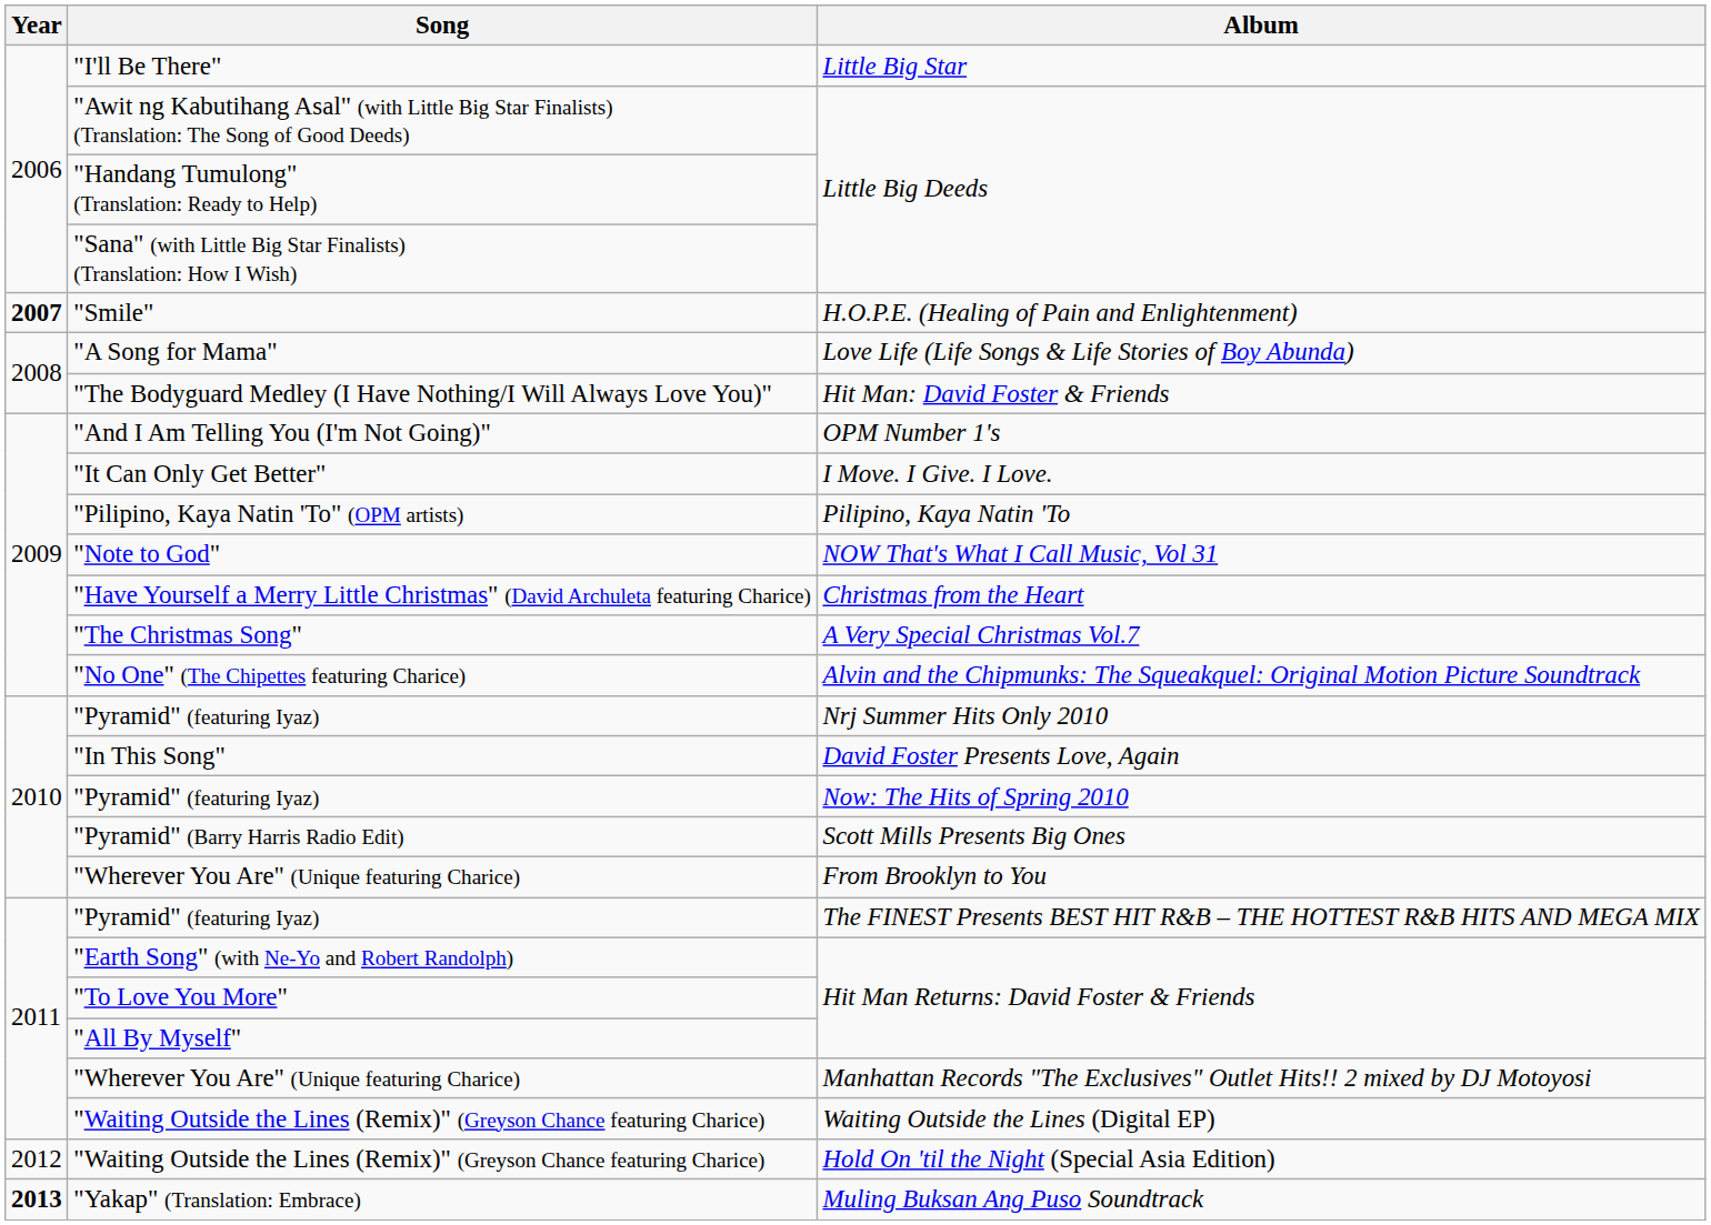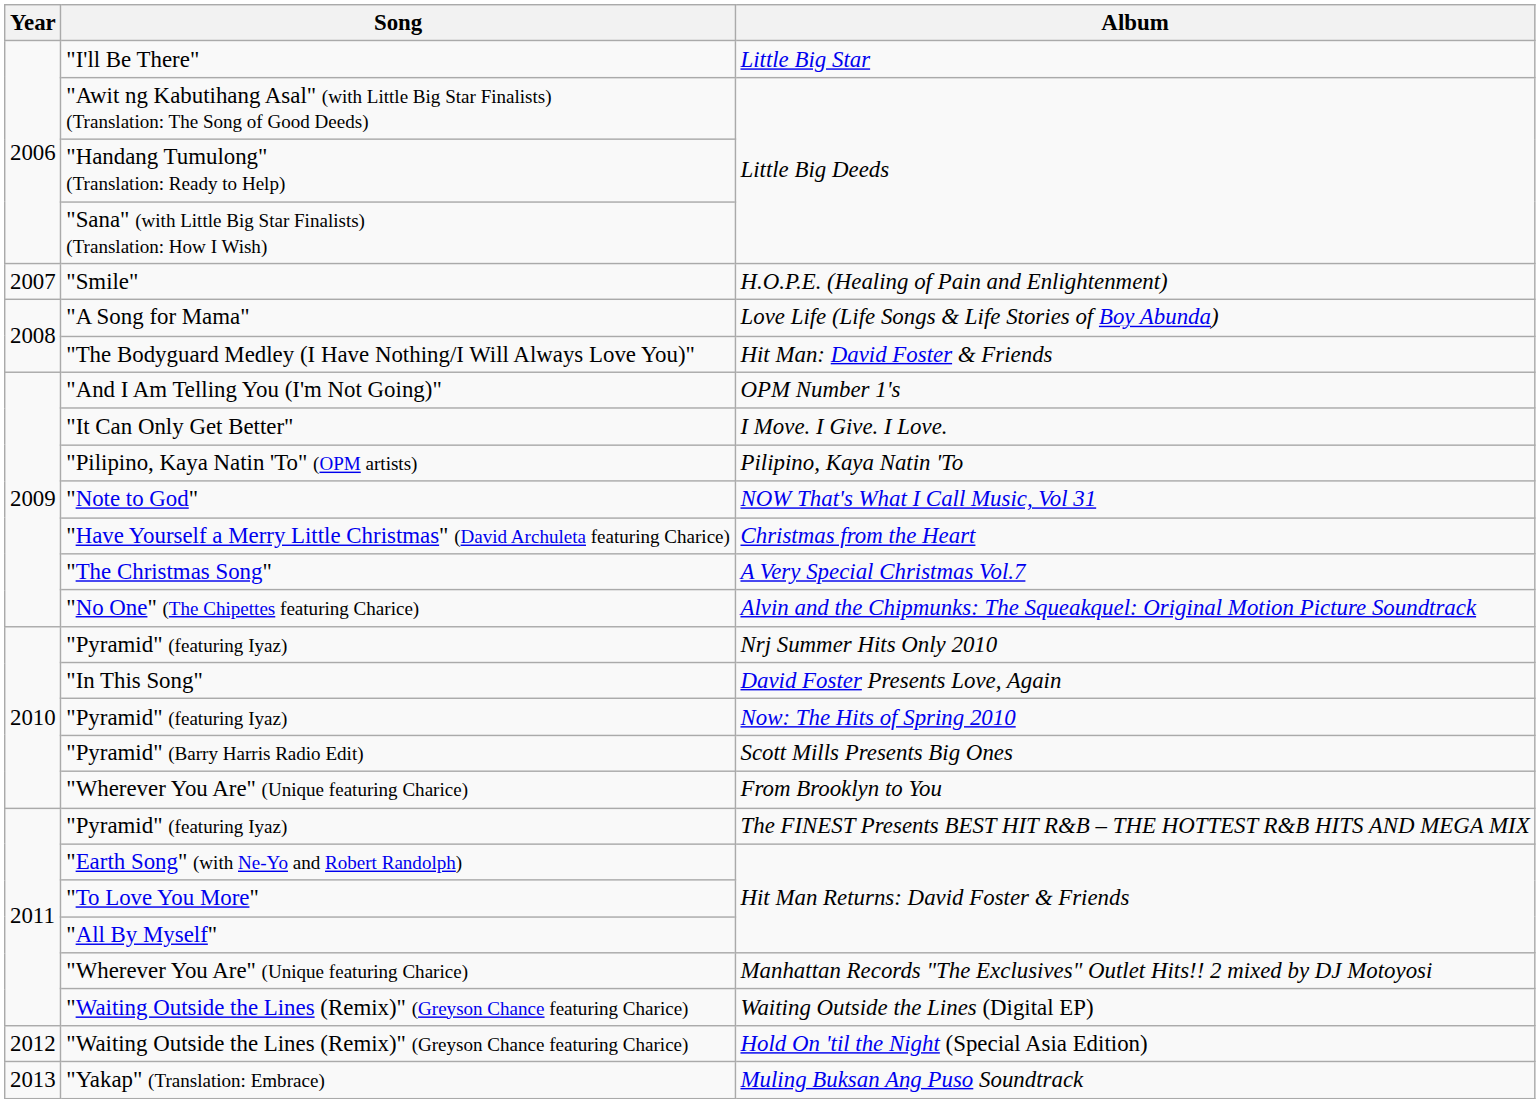"Smile" | Year: bold -> normal
"Yakap" (Translation: Embrace) | Year: bold -> normal
